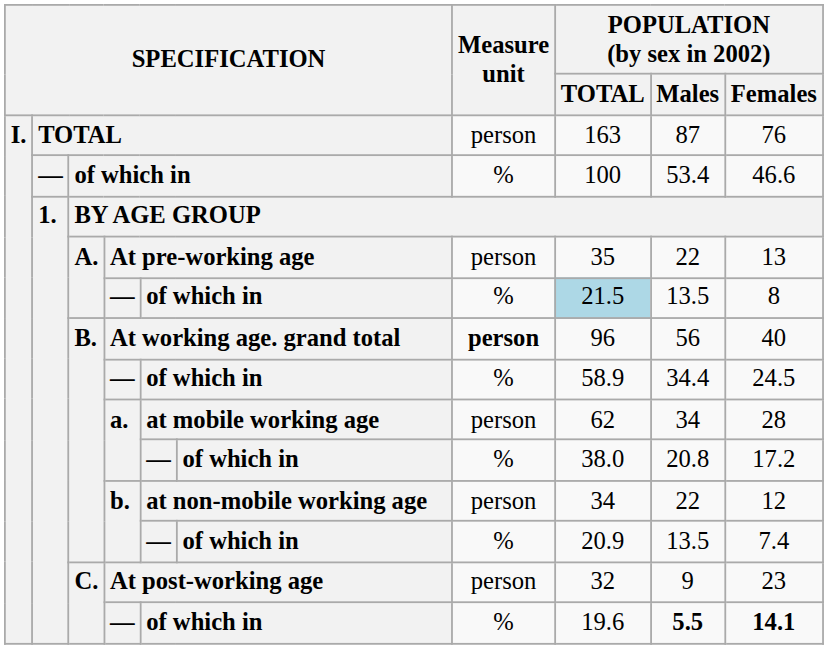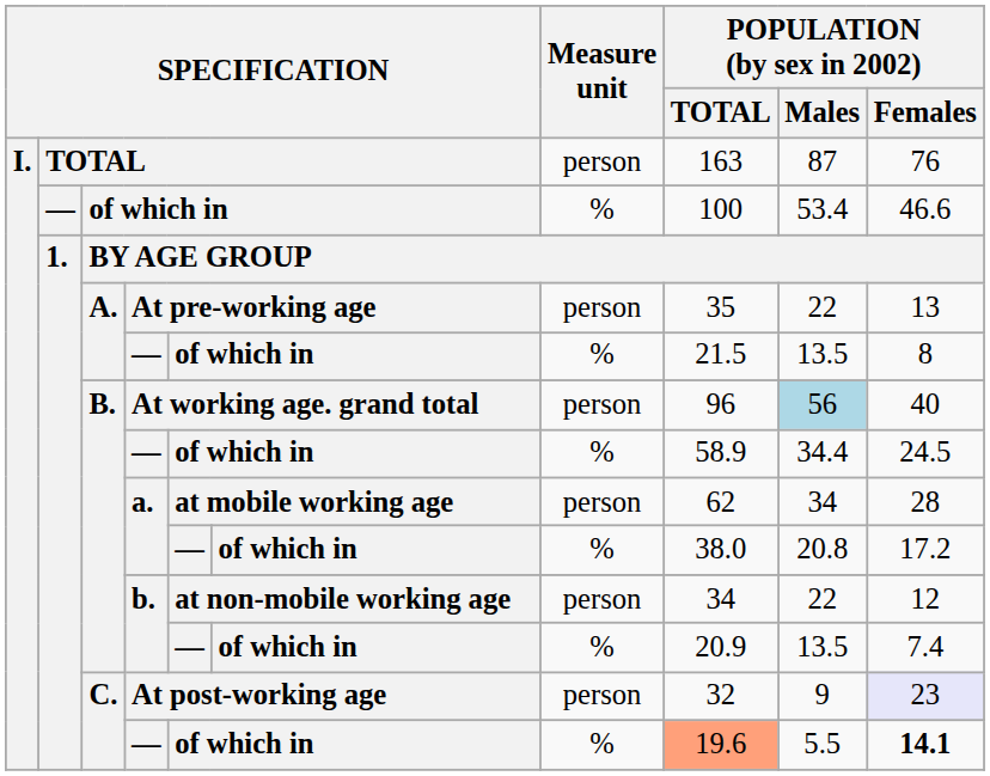A. / — | POPULATION (by sex in 2002) / TOTAL: lightblue background -> no background
At working age. grand total | Measure unit: bold -> normal
At working age. grand total | POPULATION (by sex in 2002) / Males: no background -> lightblue background
At post-working age | POPULATION (by sex in 2002) / Females: no background -> lavender background
C. / — | POPULATION (by sex in 2002) / TOTAL: no background -> lightsalmon background
C. / — | POPULATION (by sex in 2002) / Males: bold -> normal
